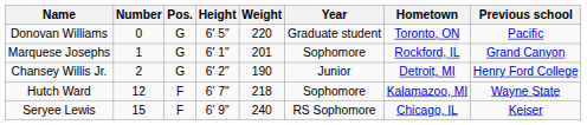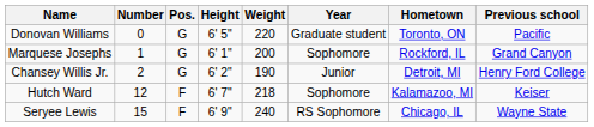Marquese Josephs | Weight: 201 -> 200
Hutch Ward | Previous school: Wayne State -> Keiser
Seryee Lewis | Previous school: Keiser -> Wayne State
